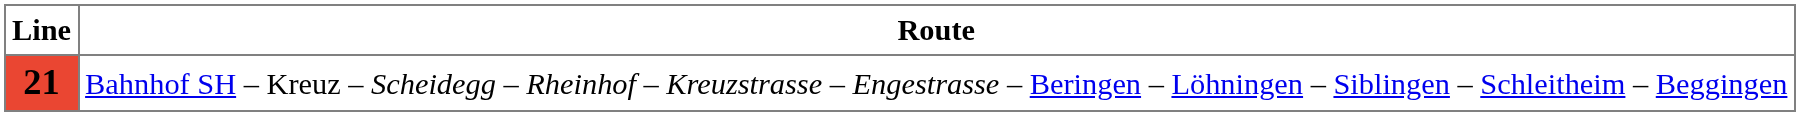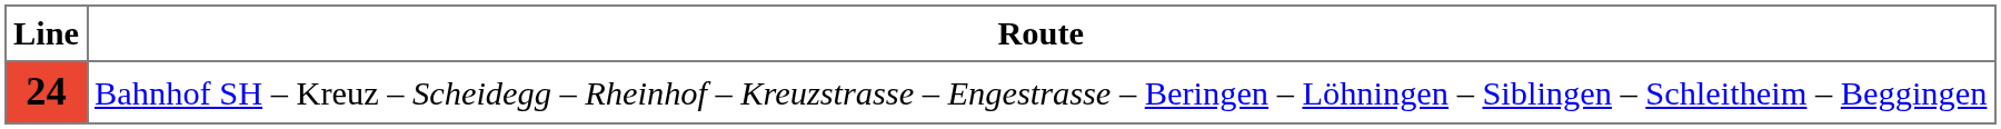row 2 | Line: 21 -> 24
